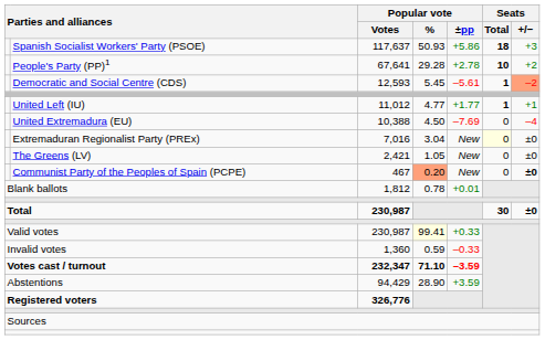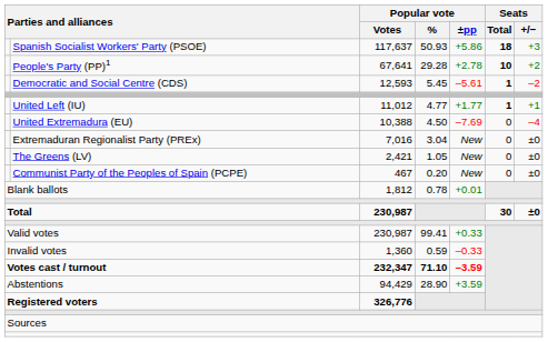Democratic and Social Centre (CDS) | Seats / +/−: lightsalmon background -> no background
Extremaduran Regionalist Party (PREx) | Seats / Total: lightyellow background -> no background
Communist Party of the Peoples of Spain (PCPE) | Popular vote / %: lightsalmon background -> no background
Communist Party of the Peoples of Spain (PCPE) | Seats / +/−: bold -> normal
Valid votes | Popular vote / %: lightyellow background -> no background
